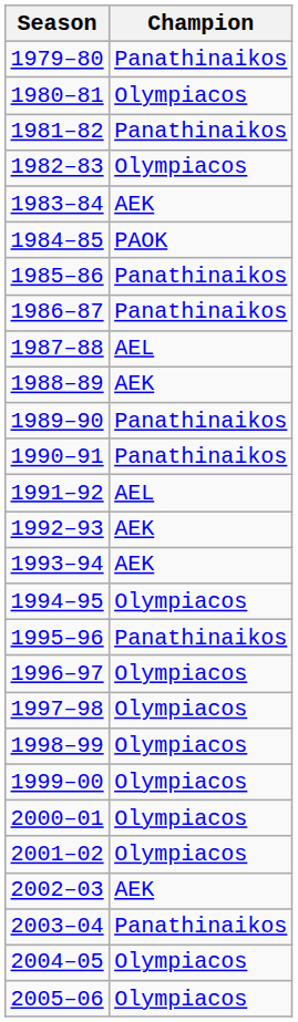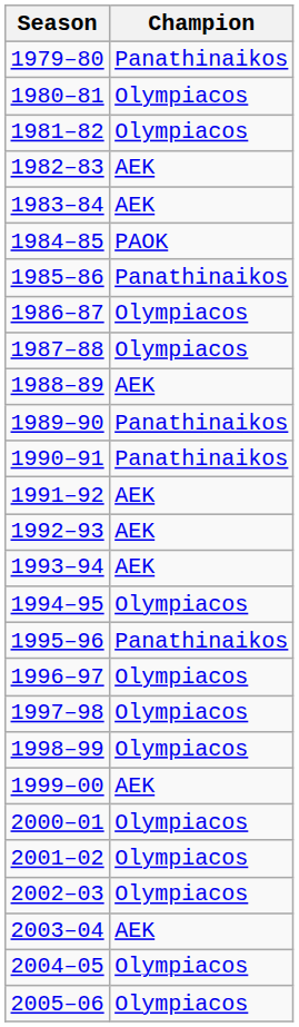1981–82 | Champion: Panathinaikos -> Olympiacos
1982–83 | Champion: Olympiacos -> AEK
1986–87 | Champion: Panathinaikos -> Olympiacos
1987–88 | Champion: AEL -> Olympiacos
1991–92 | Champion: AEL -> AEK
1999–00 | Champion: Olympiacos -> AEK
2002–03 | Champion: AEK -> Olympiacos
2003–04 | Champion: Panathinaikos -> AEK
